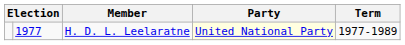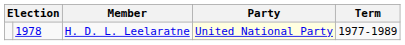H. D. L. Leelaratne | column 2: 1977 -> 1978
